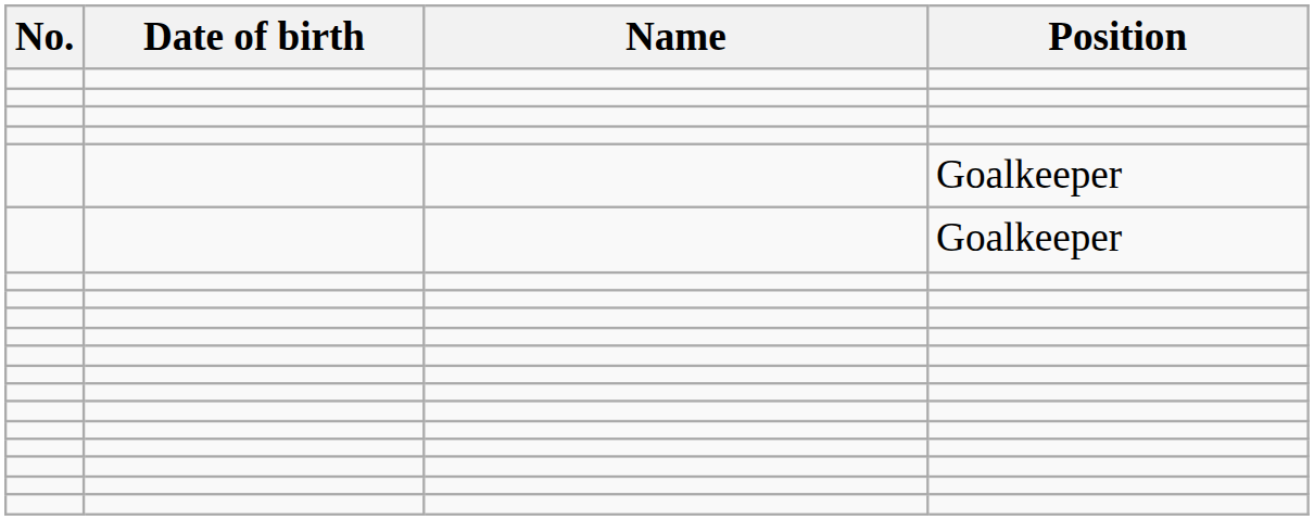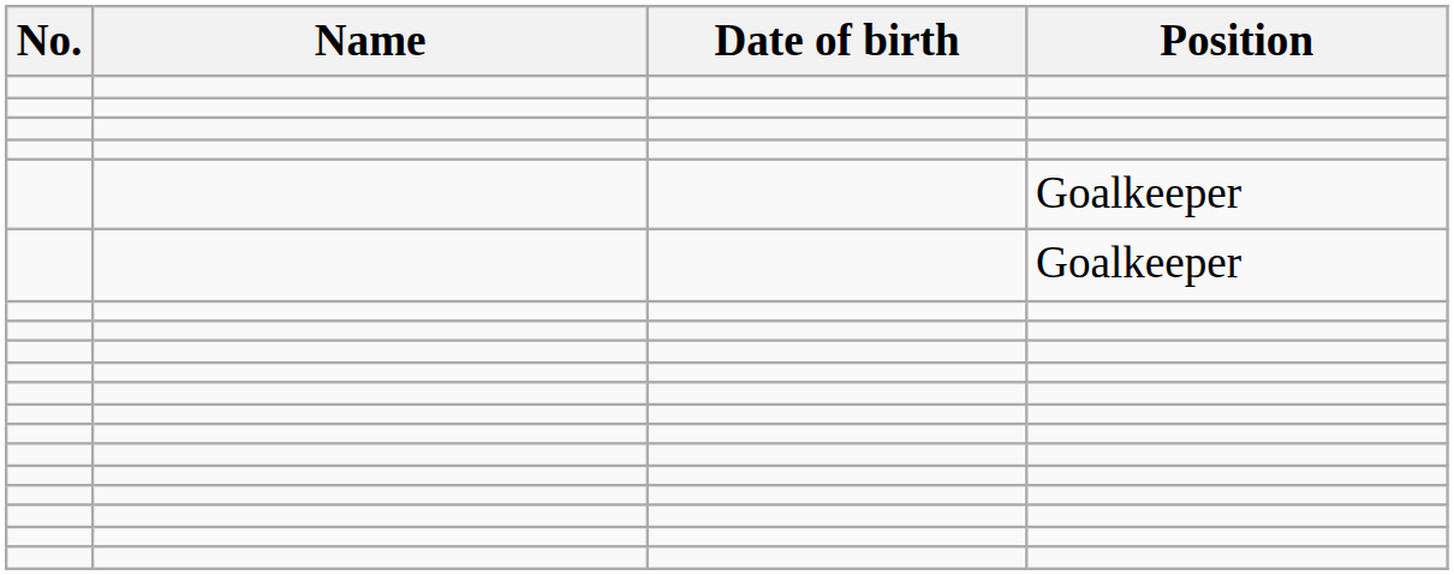columns swapped: Name <-> Date of birth
